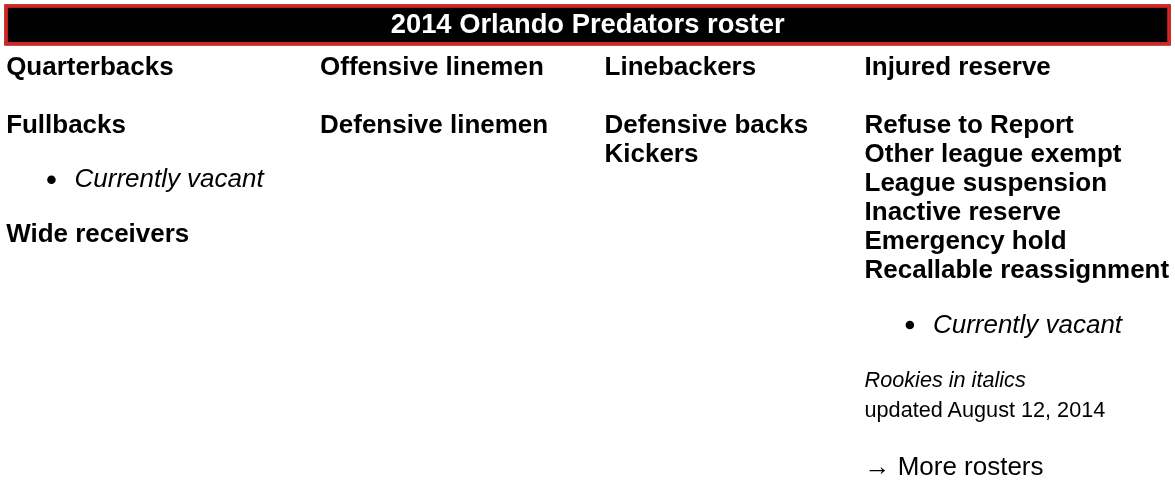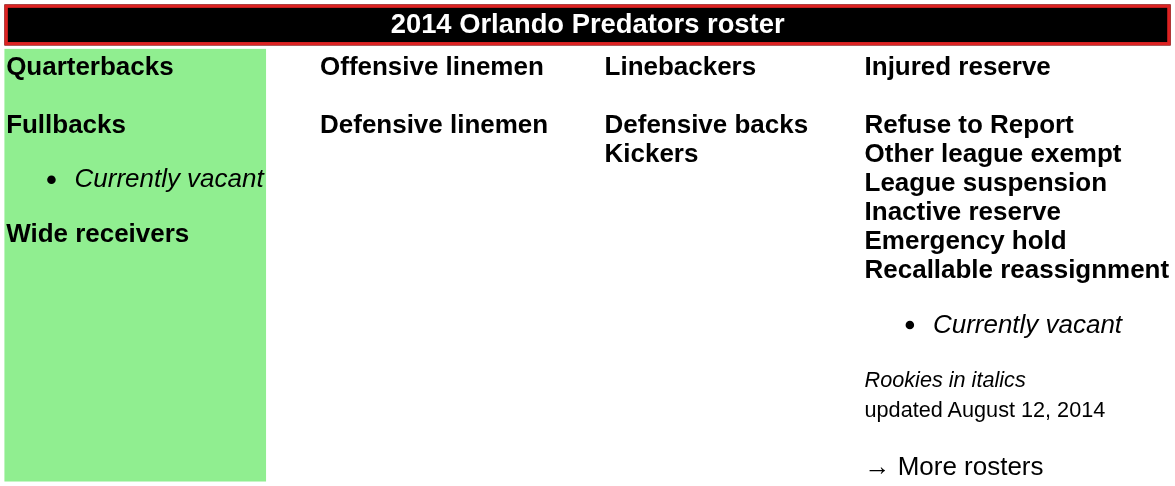Quarterbacks Fullbacks Currently vacant Wide receivers | column 1: no background -> lightgreen background
